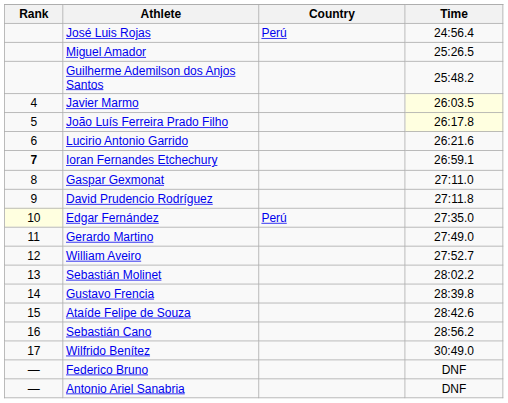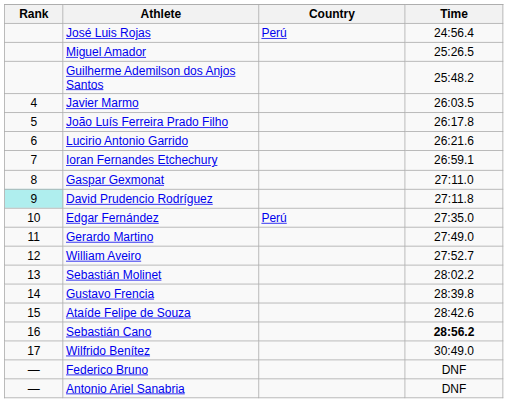Javier Marmo | Time: lightyellow background -> no background
João Luís Ferreira Prado Filho | Time: lightyellow background -> no background
Ioran Fernandes Etchechury | Rank: bold -> normal
David Prudencio Rodríguez | Rank: no background -> paleturquoise background
Edgar Fernández | Rank: lightyellow background -> no background
Sebastián Cano | Time: normal -> bold
